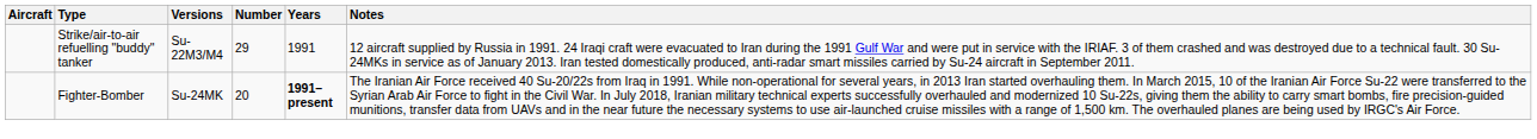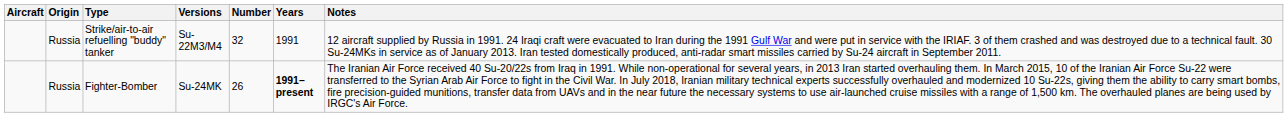+ column: Origin | Russia | Russia
Strike/air-to-air refuelling "buddy" tanker | Number: 29 -> 32
Fighter-Bomber | Number: 20 -> 26
